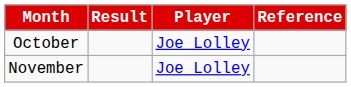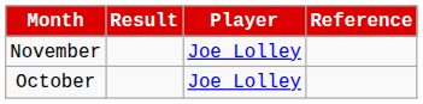rows swapped: October <-> November
